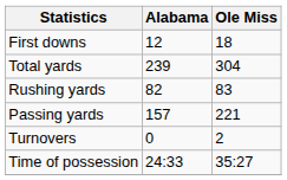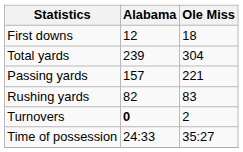rows swapped: Rushing yards <-> Passing yards
Turnovers | Alabama: normal -> bold
